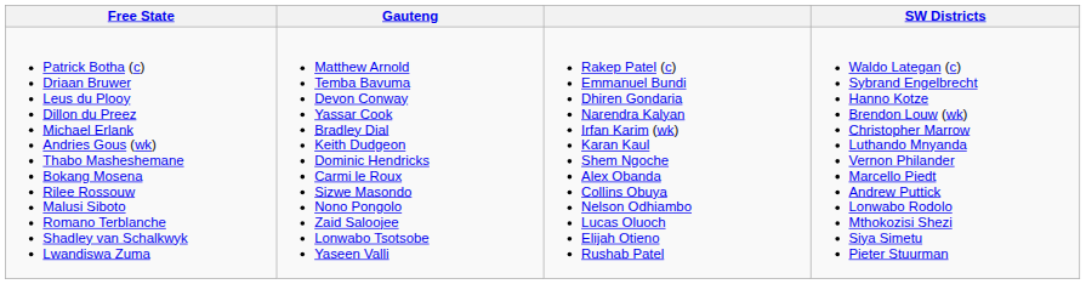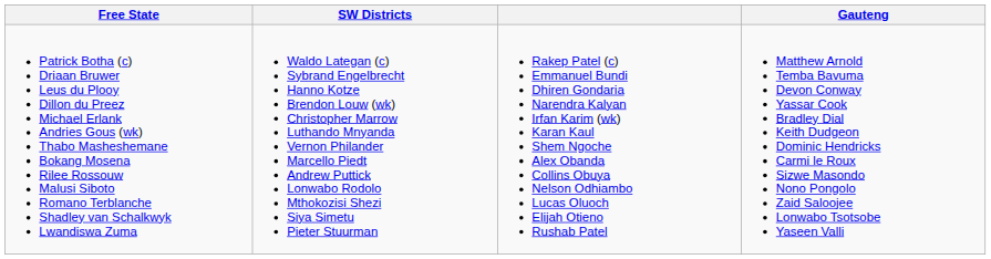columns swapped: Gauteng <-> SW Districts
